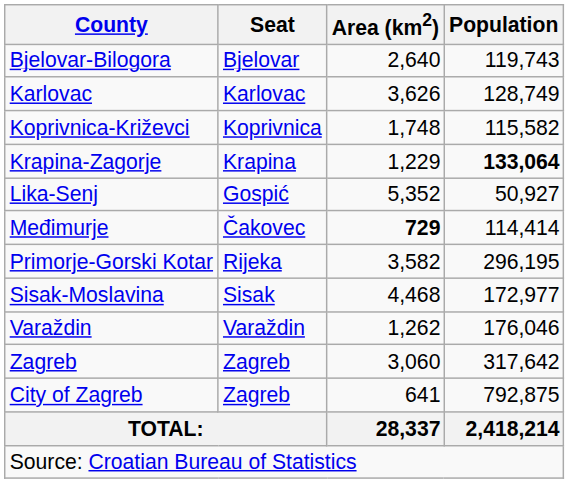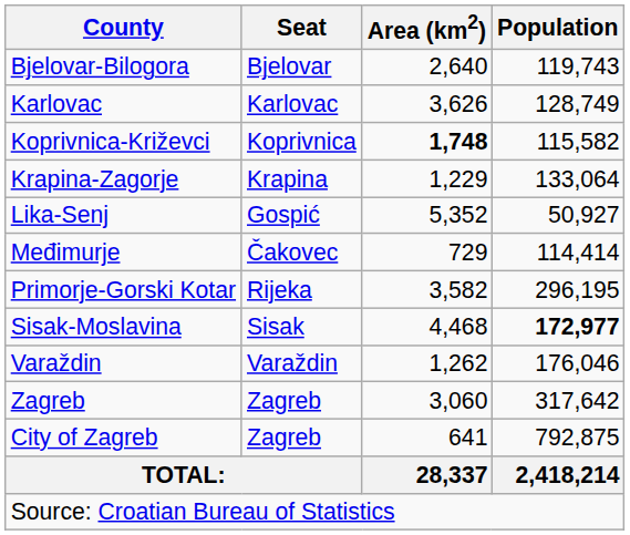Koprivnica-Križevci | Area (km2): normal -> bold
Krapina-Zagorje | Population: bold -> normal
Međimurje | Area (km2): bold -> normal
Sisak-Moslavina | Population: normal -> bold
